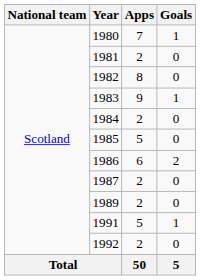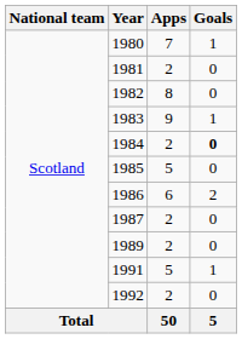1984 | Goals: normal -> bold
